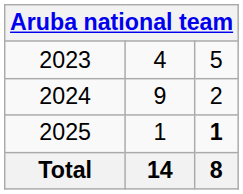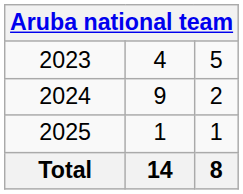2025 | column 3: bold -> normal
